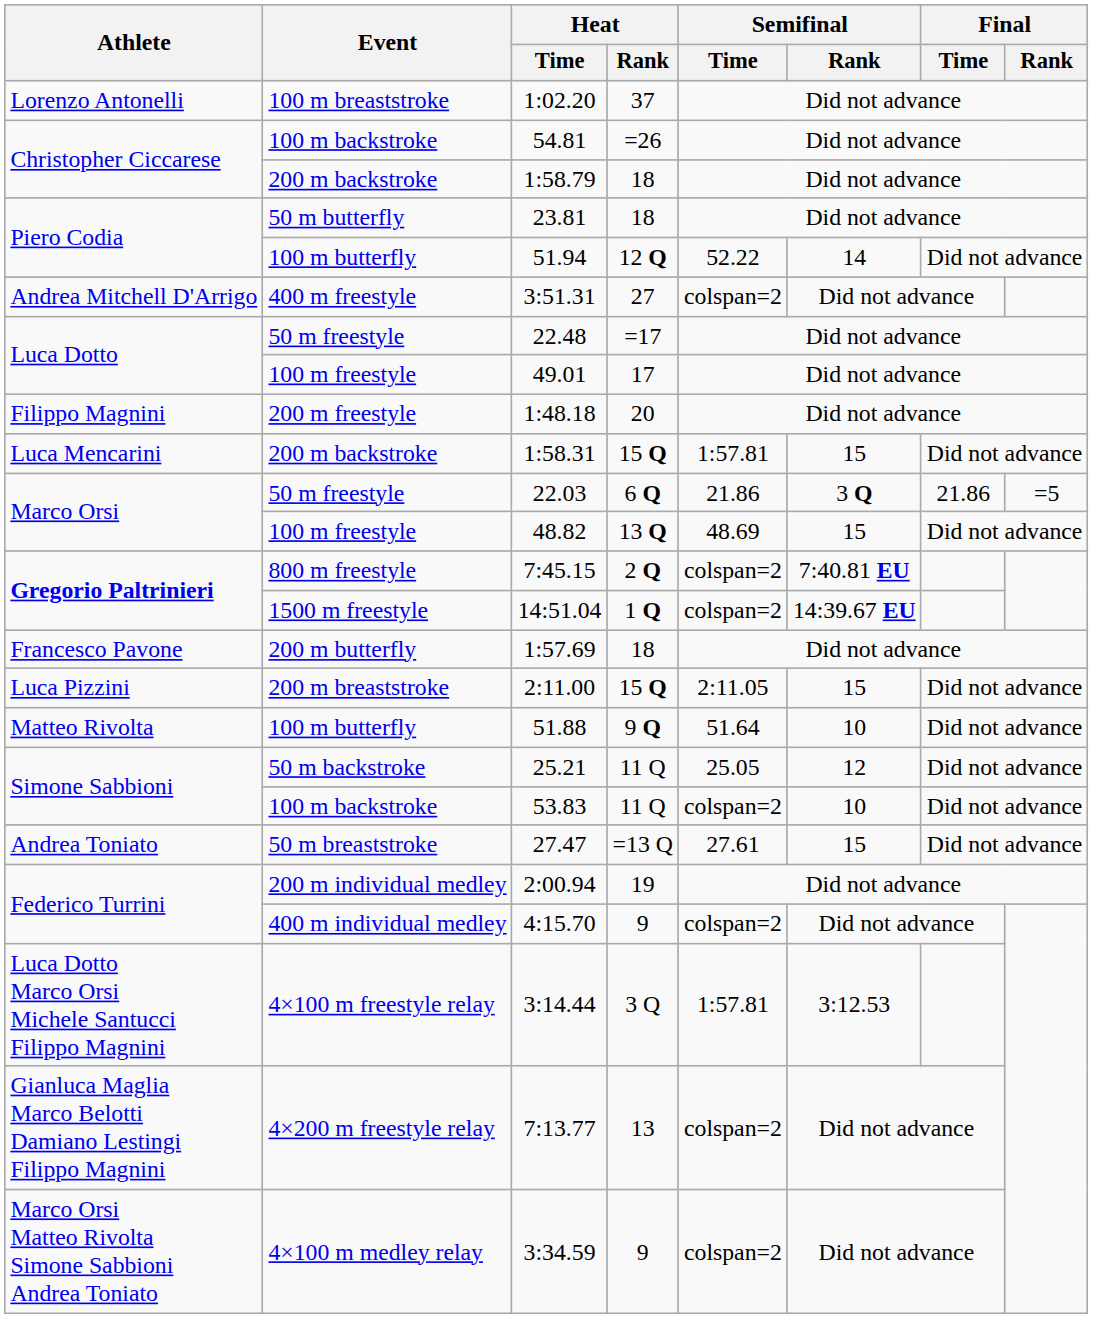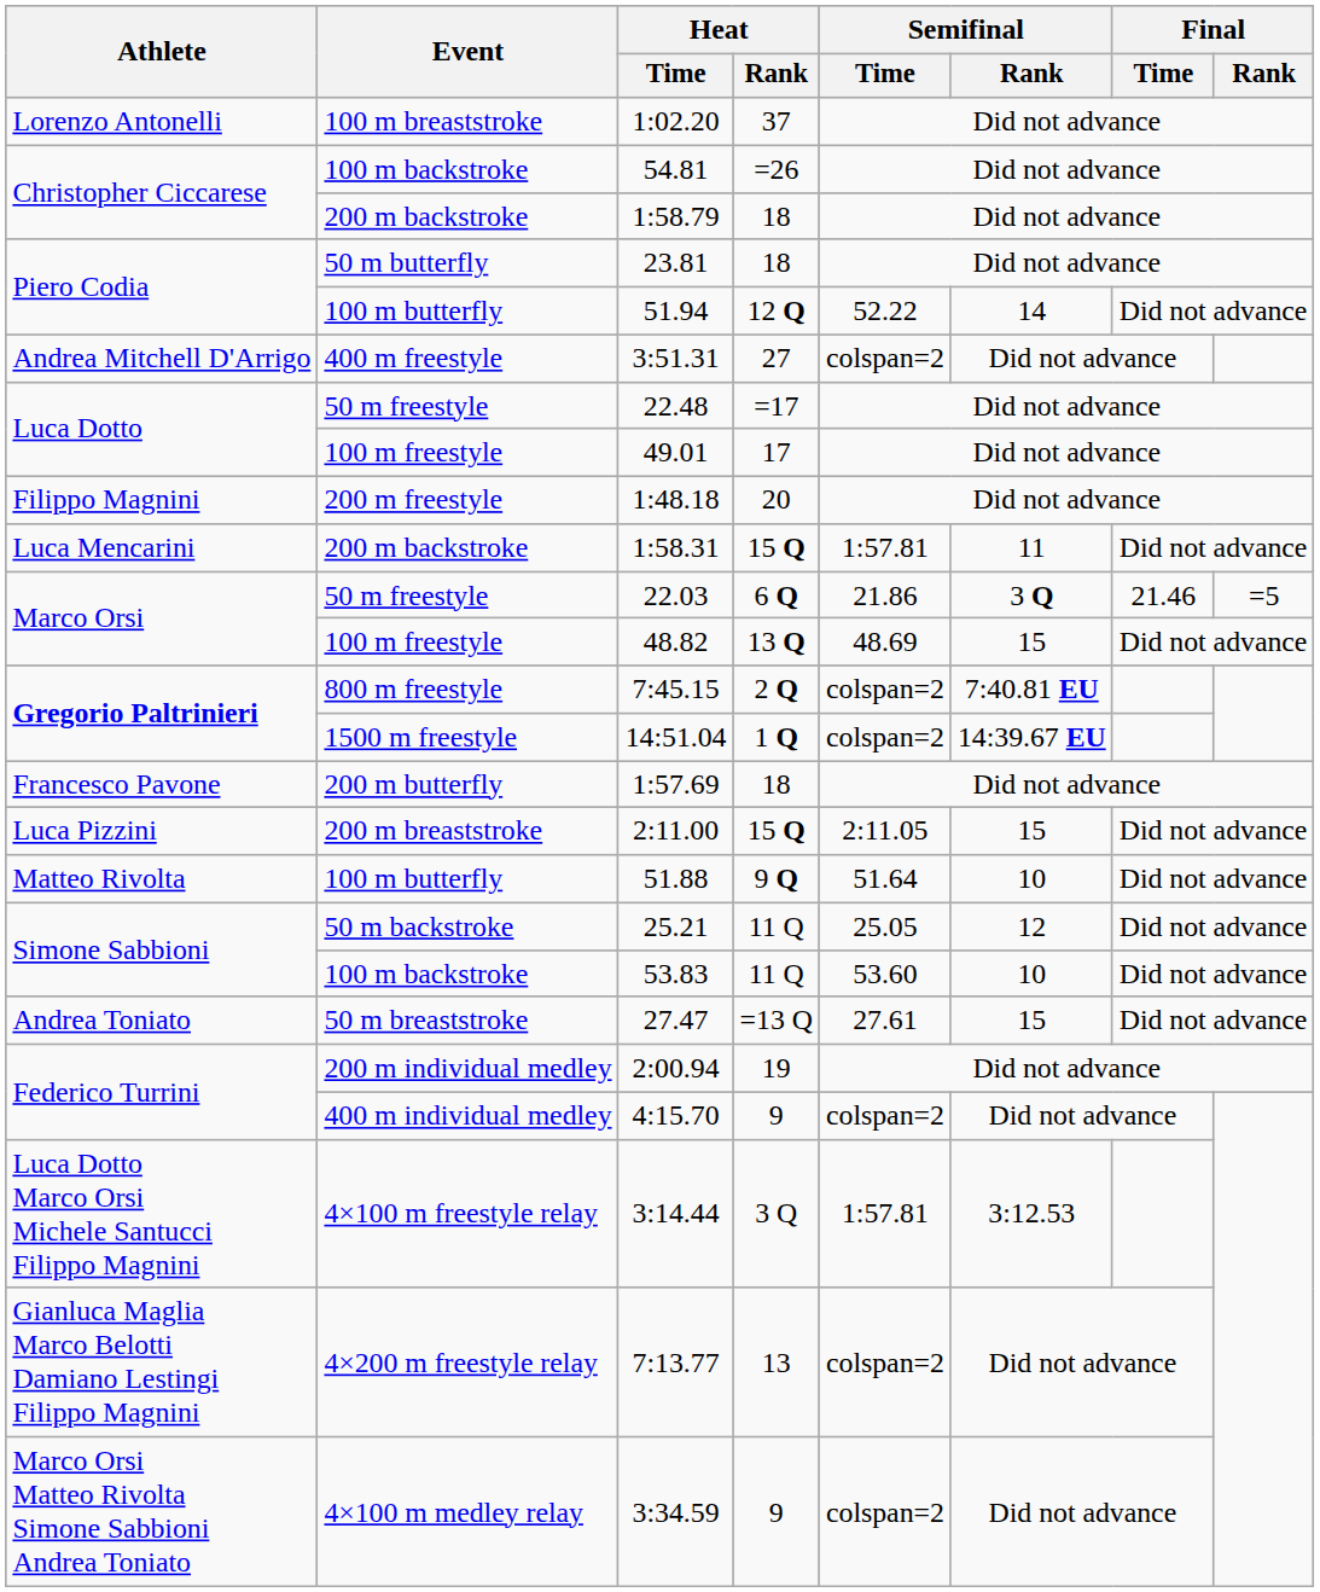1:58.31 | Semifinal / Rank: 15 -> 11
22.03 | Final / Time: 21.86 -> 21.46
53.83 | Semifinal / Time: colspan=2 -> 53.60
